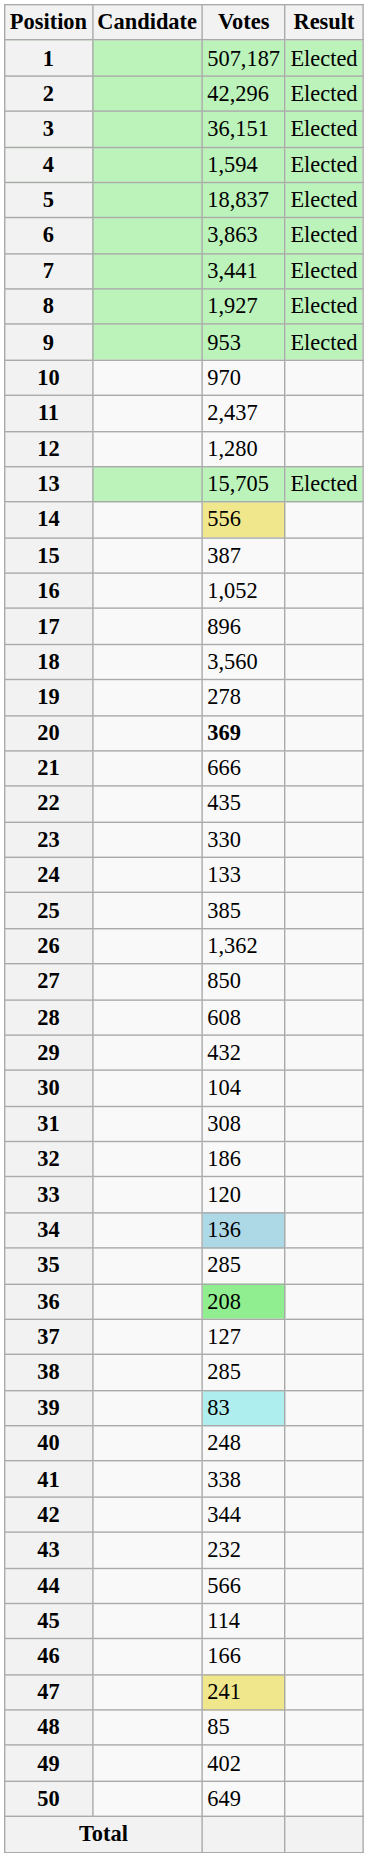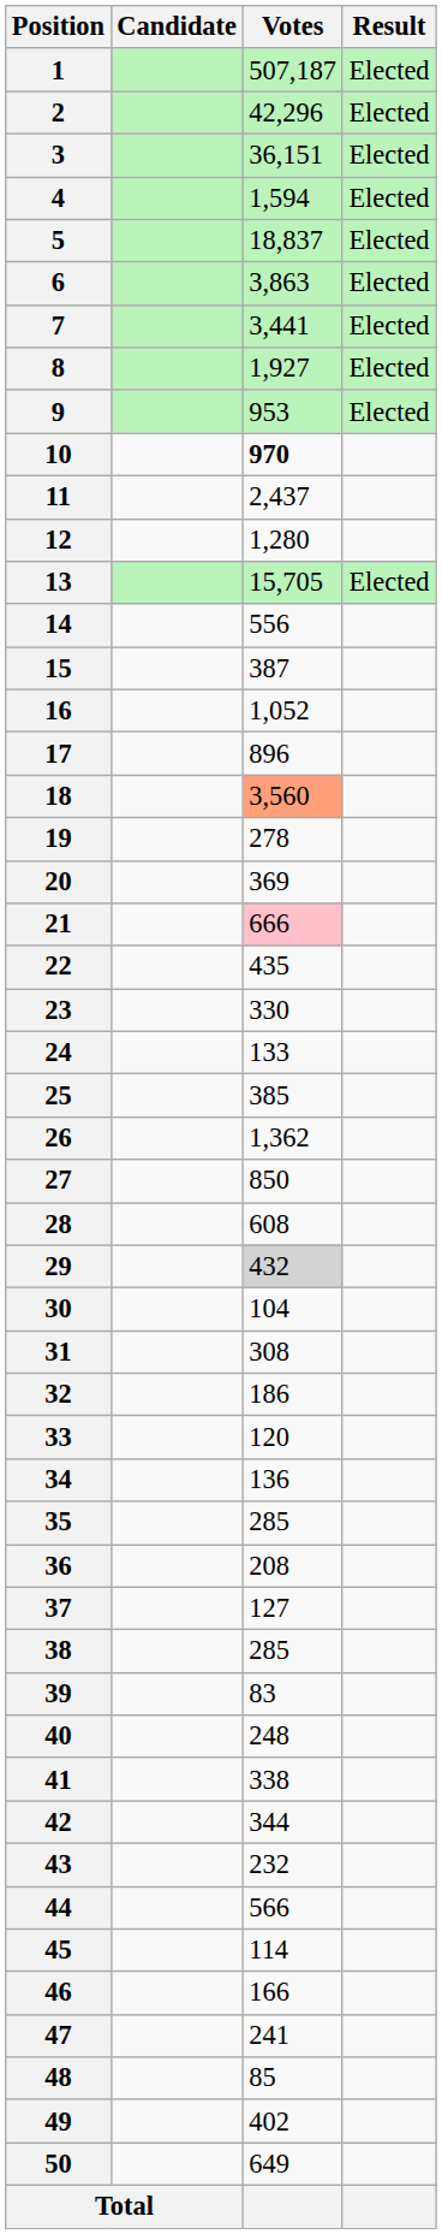10 | Votes: normal -> bold
14 | Votes: khaki background -> no background
18 | Votes: no background -> lightsalmon background
20 | Votes: bold -> normal
21 | Votes: no background -> pink background
29 | Votes: no background -> lightgrey background
34 | Votes: lightblue background -> no background
36 | Votes: lightgreen background -> no background
39 | Votes: paleturquoise background -> no background
47 | Votes: khaki background -> no background
